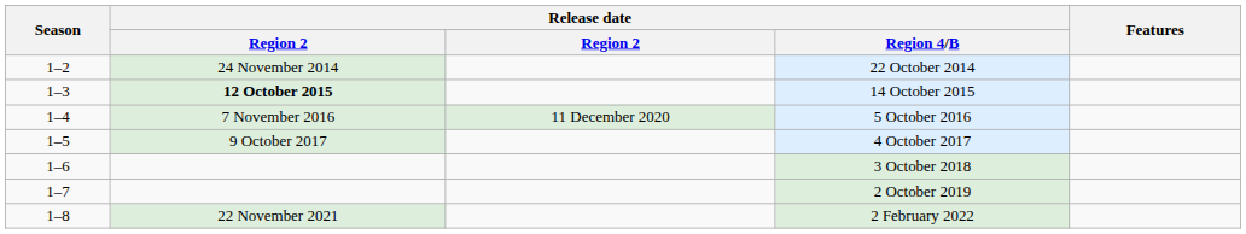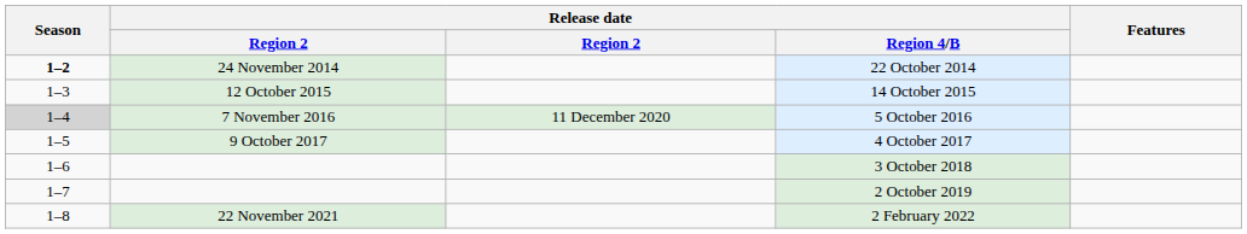22 October 2014 | Season: normal -> bold
14 October 2015 | column 2: bold -> normal
5 October 2016 | Season: no background -> lightgrey background
